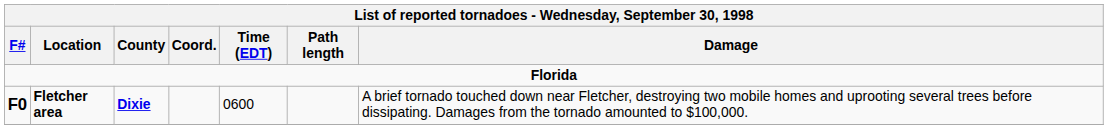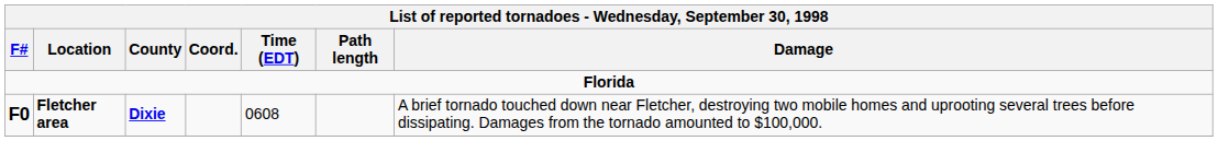F0 | Time (EDT): 0600 -> 0608
